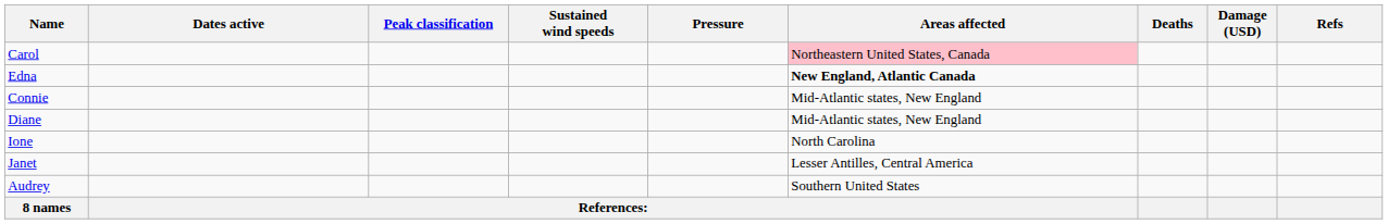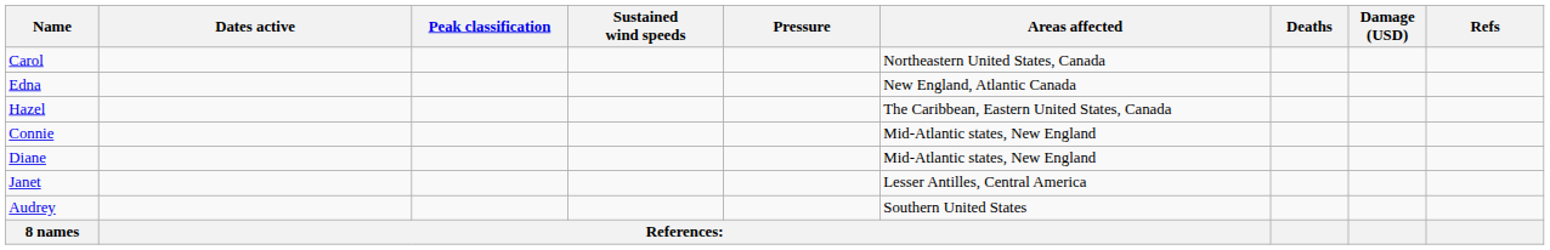Carol | Areas affected: pink background -> no background
Edna | Areas affected: bold -> normal
+ row: Hazel | The Caribbean, Eastern United States, Canada
- row: Ione | North Carolina
